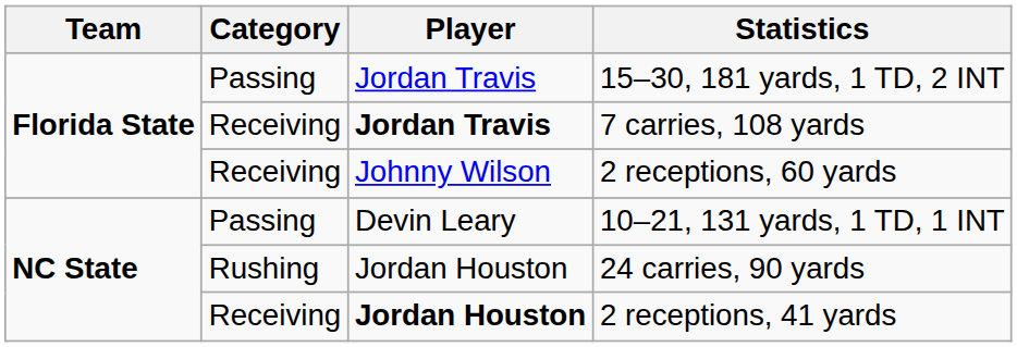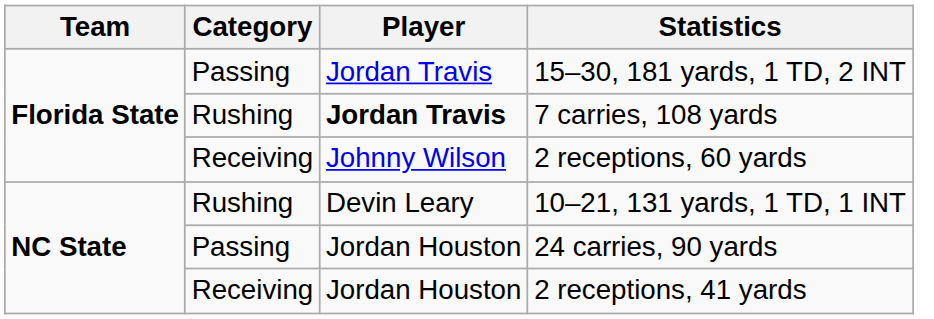7 carries, 108 yards | Category: Receiving -> Rushing
10–21, 131 yards, 1 TD, 1 INT | Category: Passing -> Rushing
24 carries, 90 yards | Category: Rushing -> Passing
2 receptions, 41 yards | Player: bold -> normal
